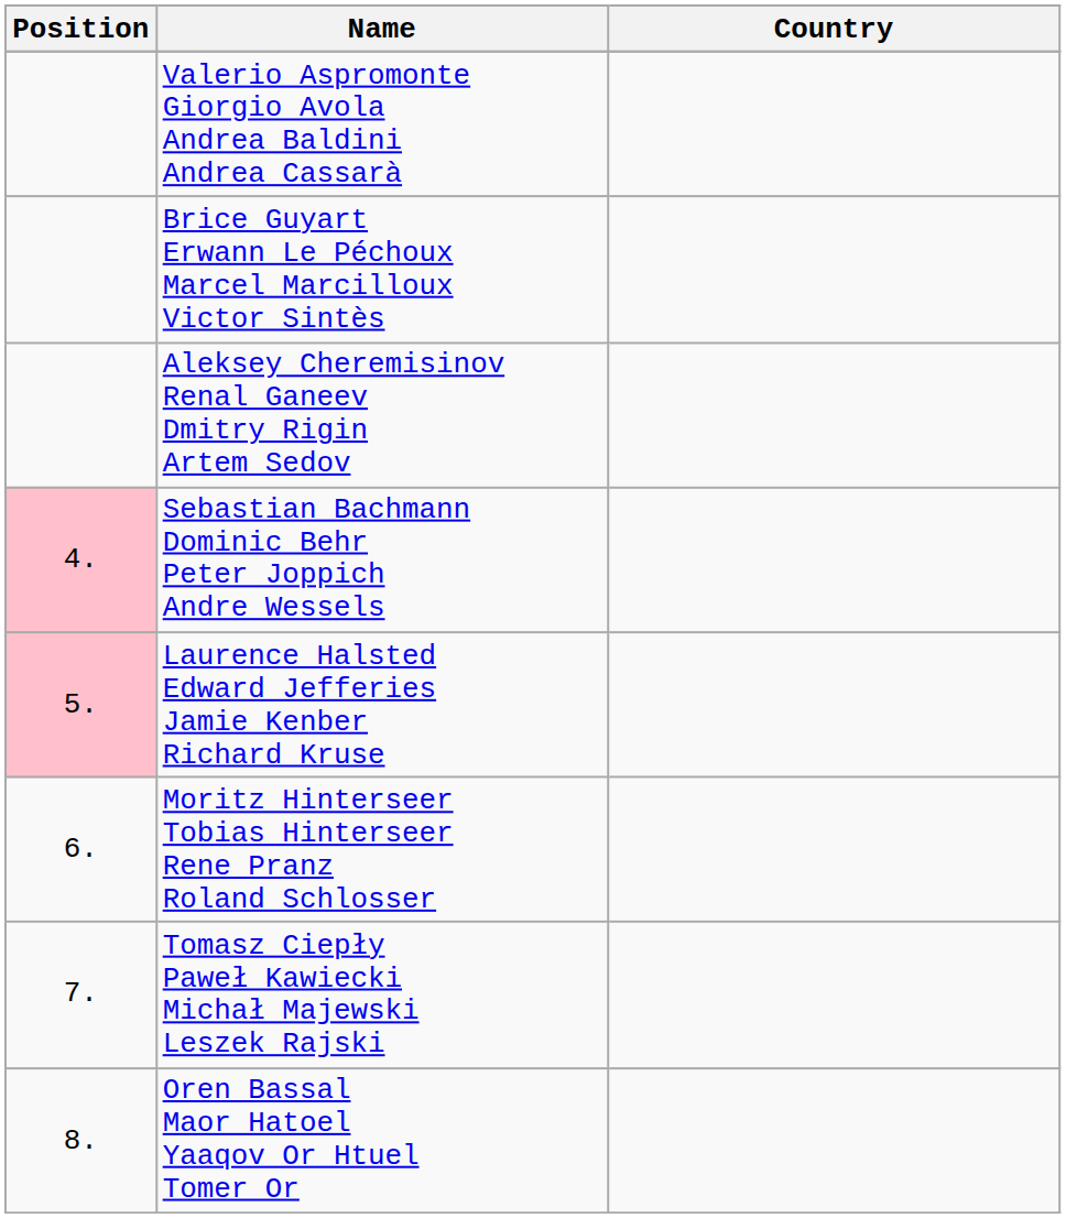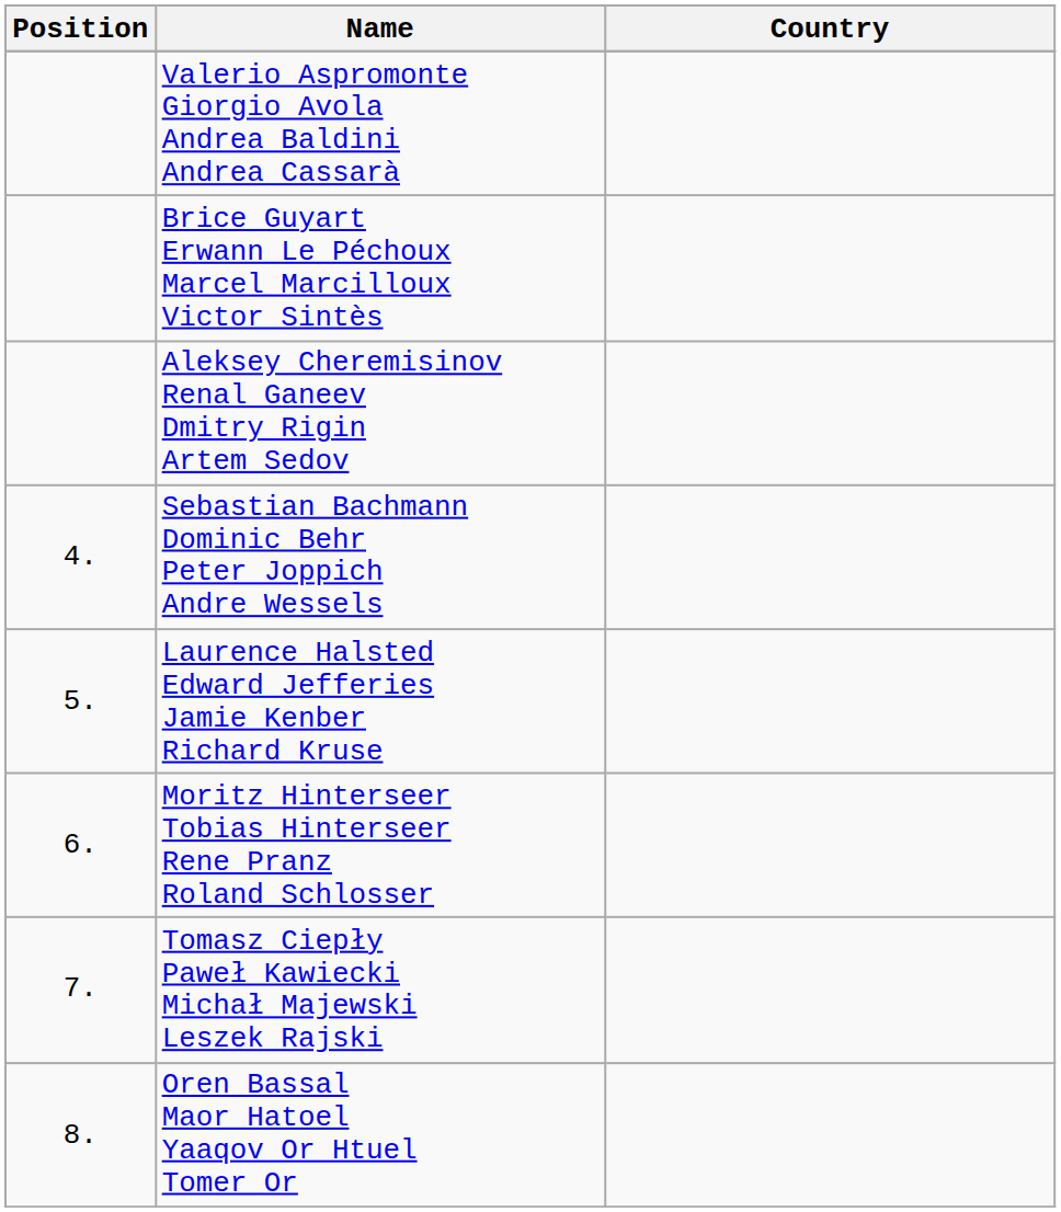Sebastian Bachmann Dominic Behr Peter Joppich Andre Wessels | Position: pink background -> no background
Laurence Halsted Edward Jefferies Jamie Kenber Richard Kruse | Position: pink background -> no background
